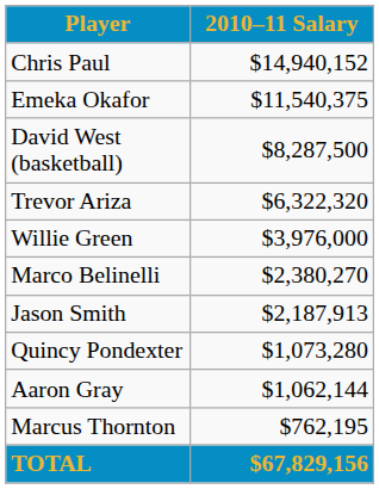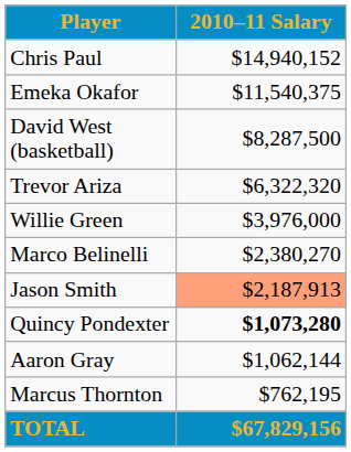Jason Smith | 2010–11 Salary: no background -> lightsalmon background
Quincy Pondexter | 2010–11 Salary: normal -> bold
